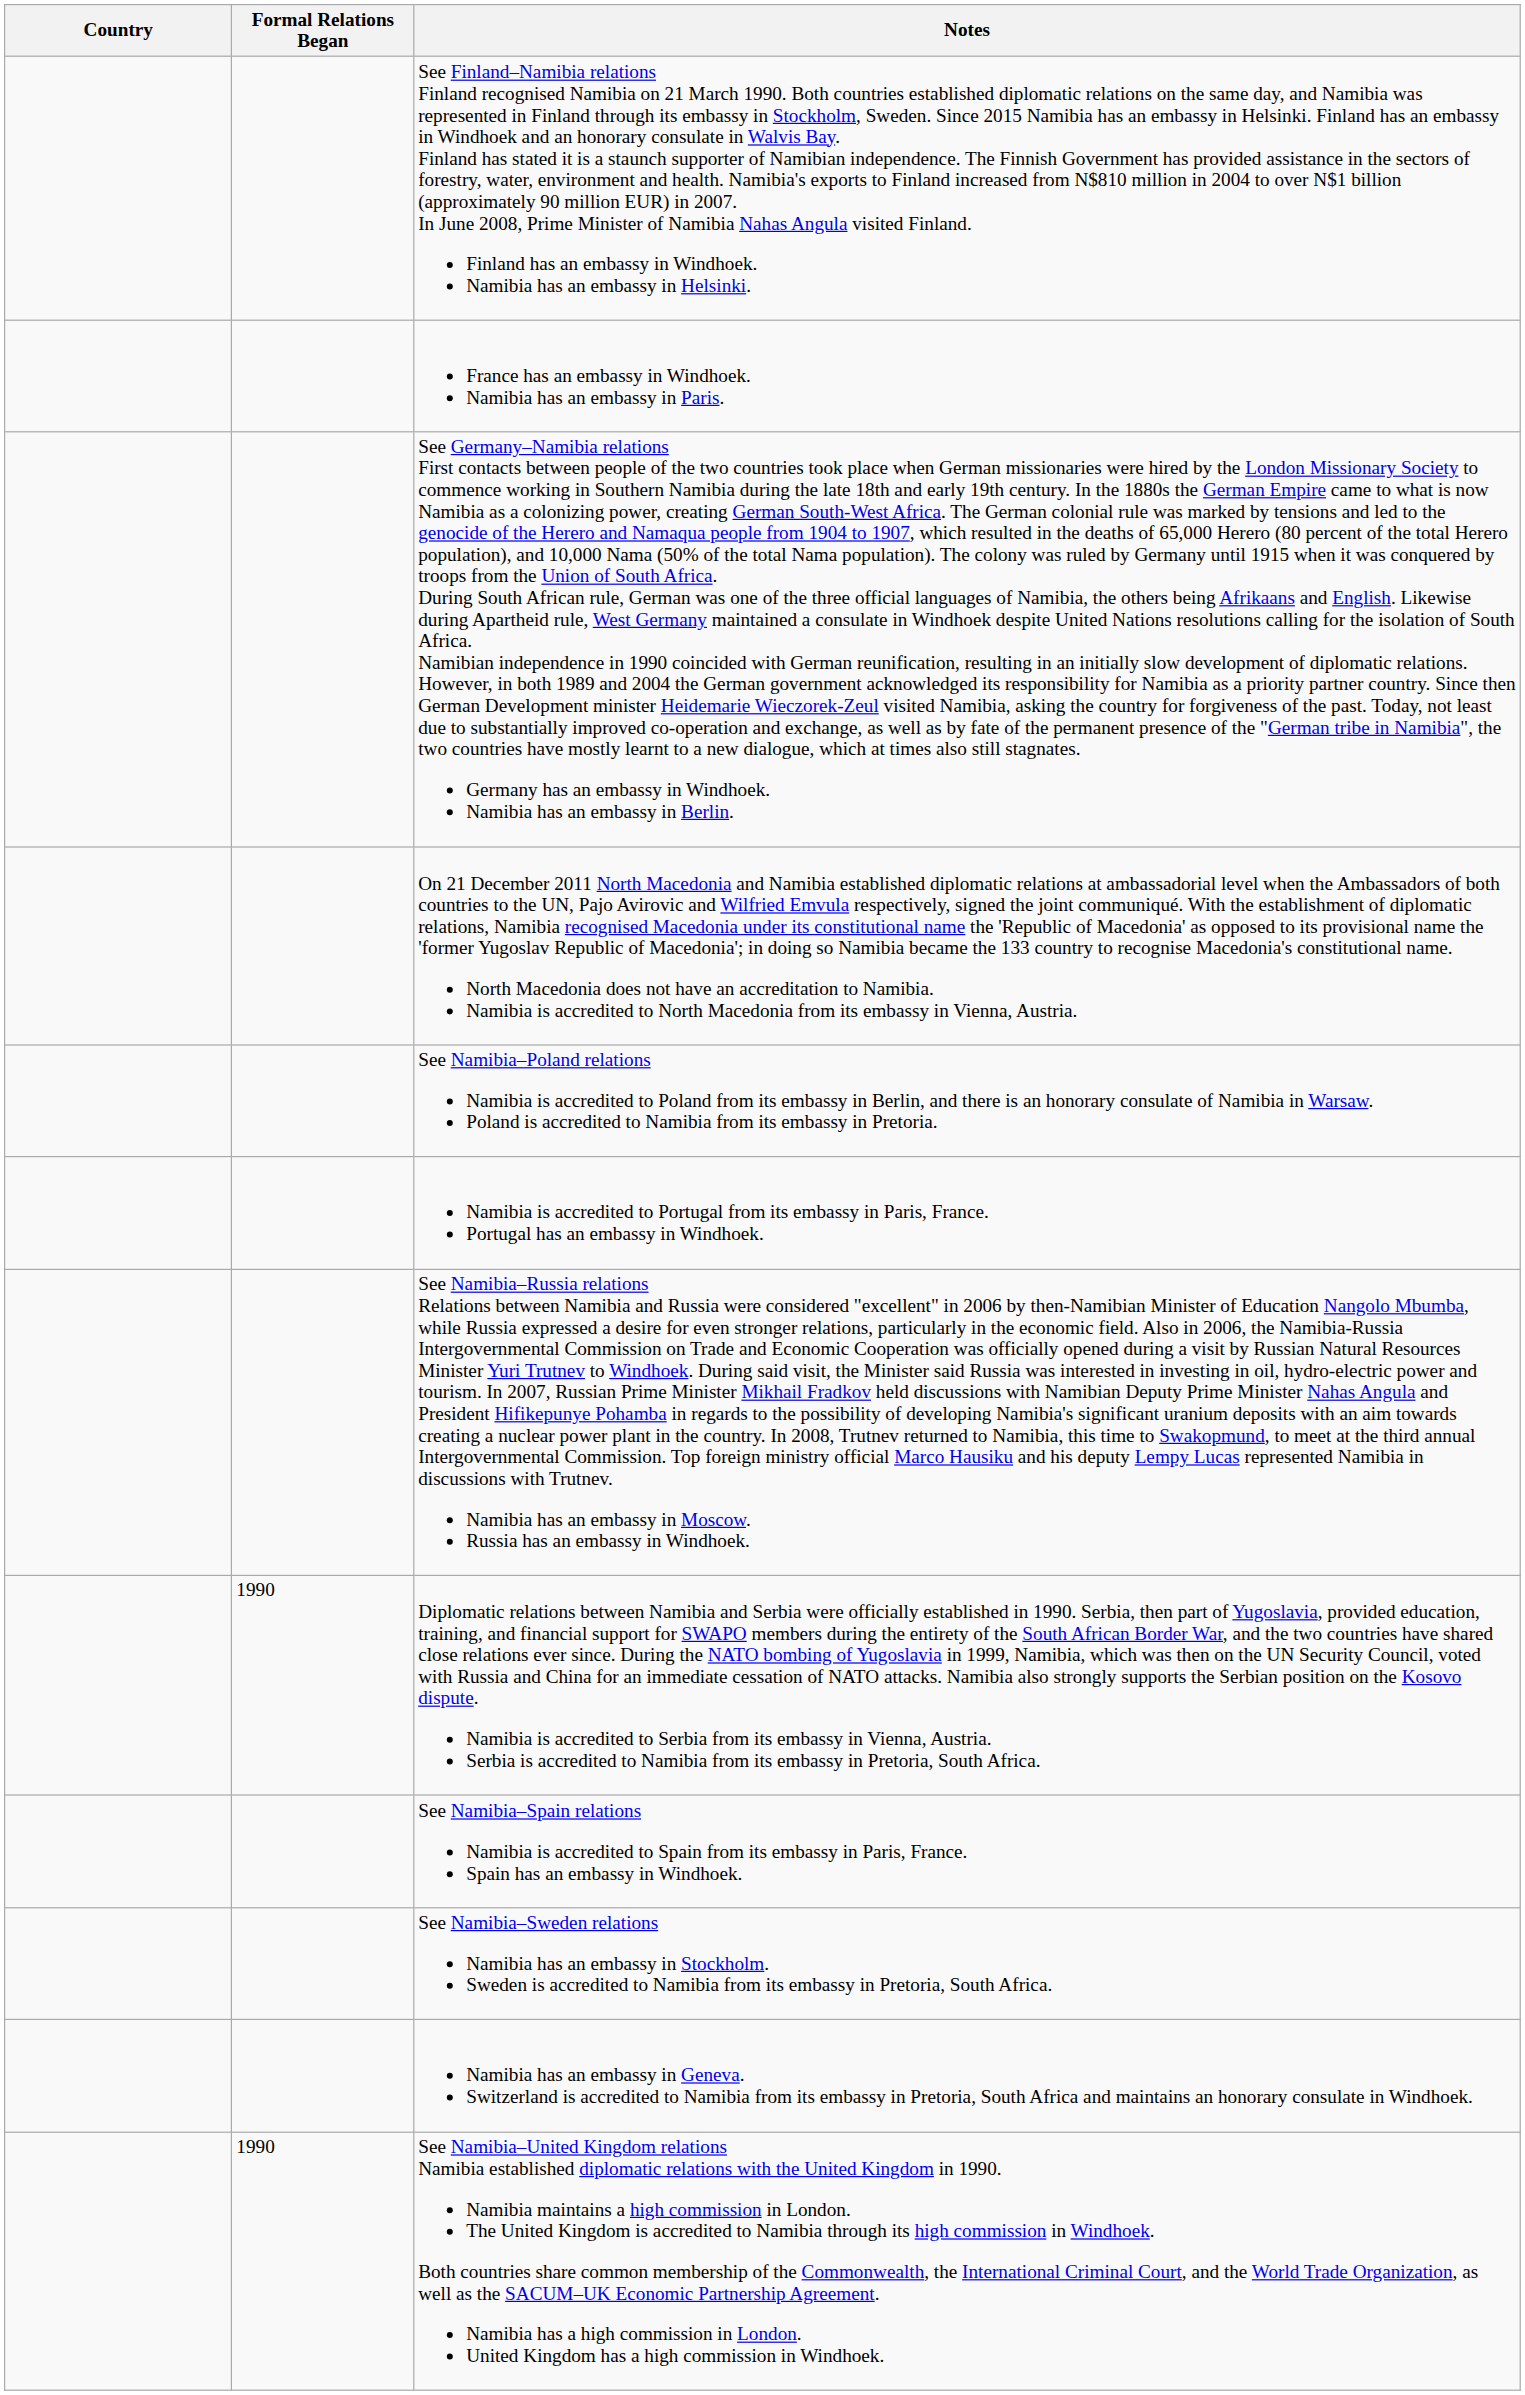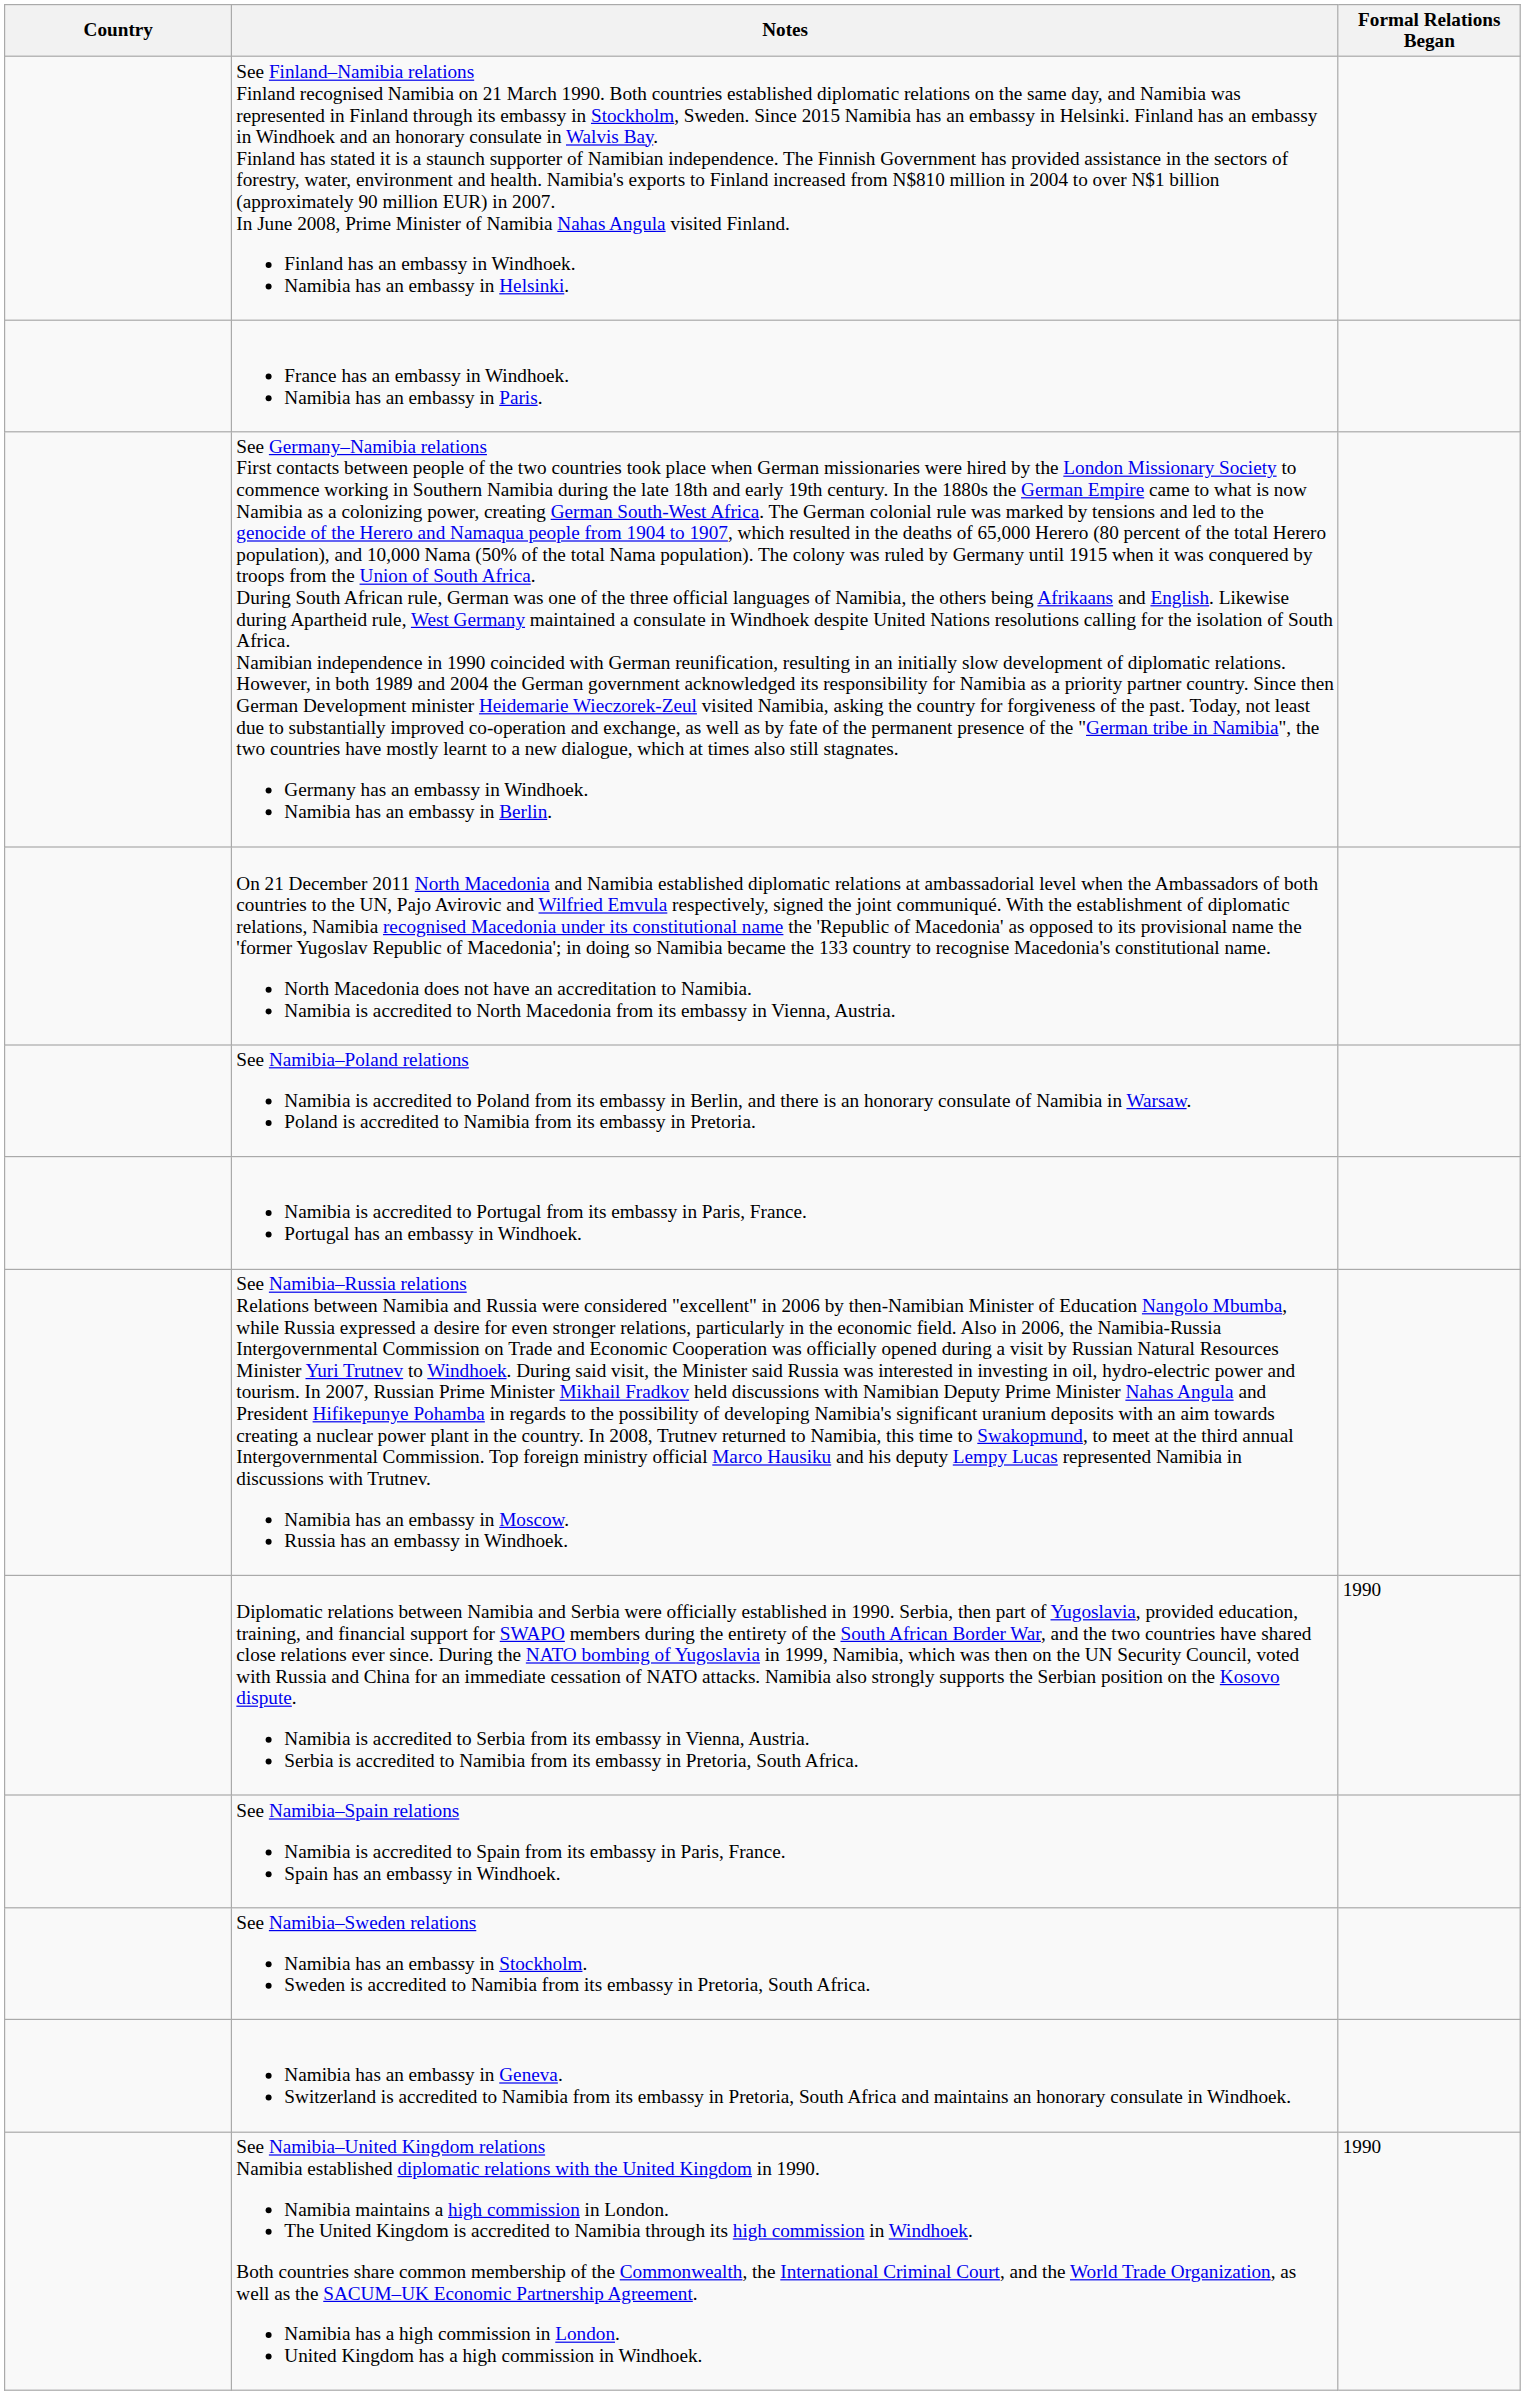columns swapped: Formal Relations Began <-> Notes
